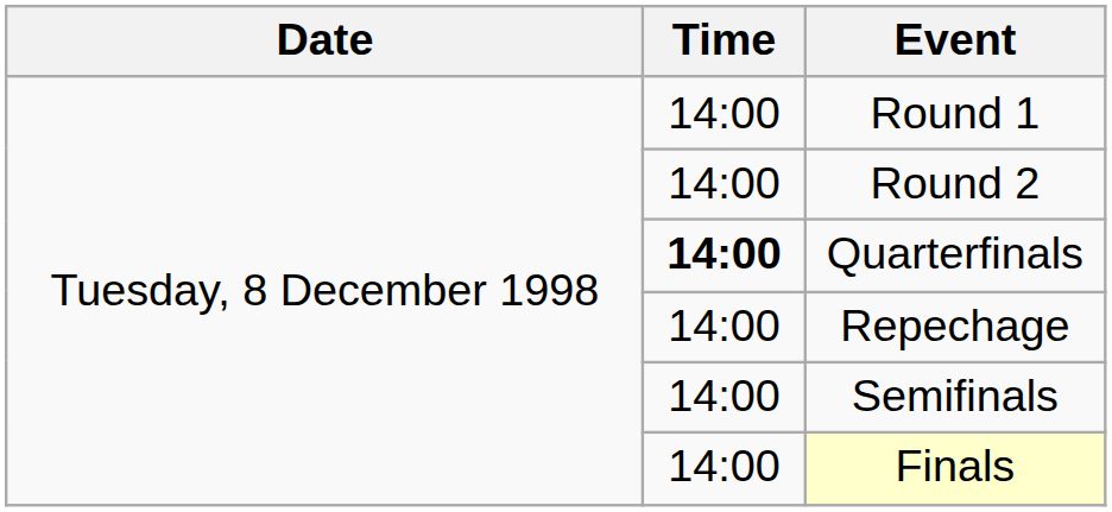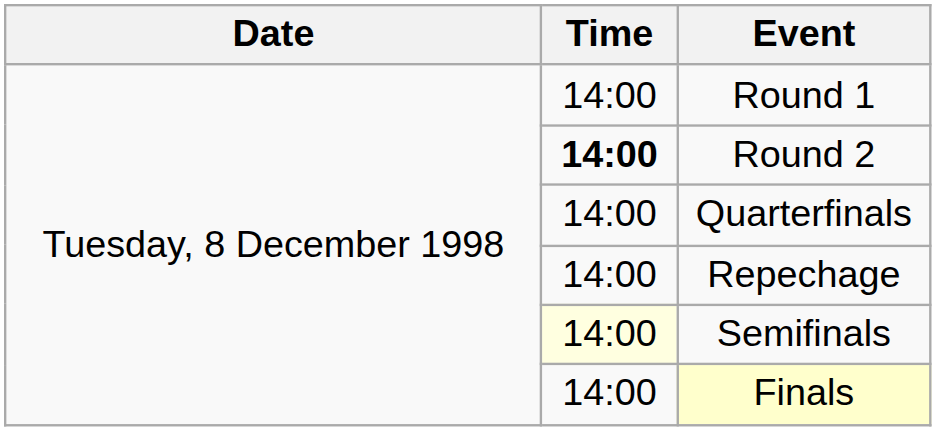Round 2 | Time: normal -> bold
Quarterfinals | Time: bold -> normal
Semifinals | Time: no background -> lightyellow background
